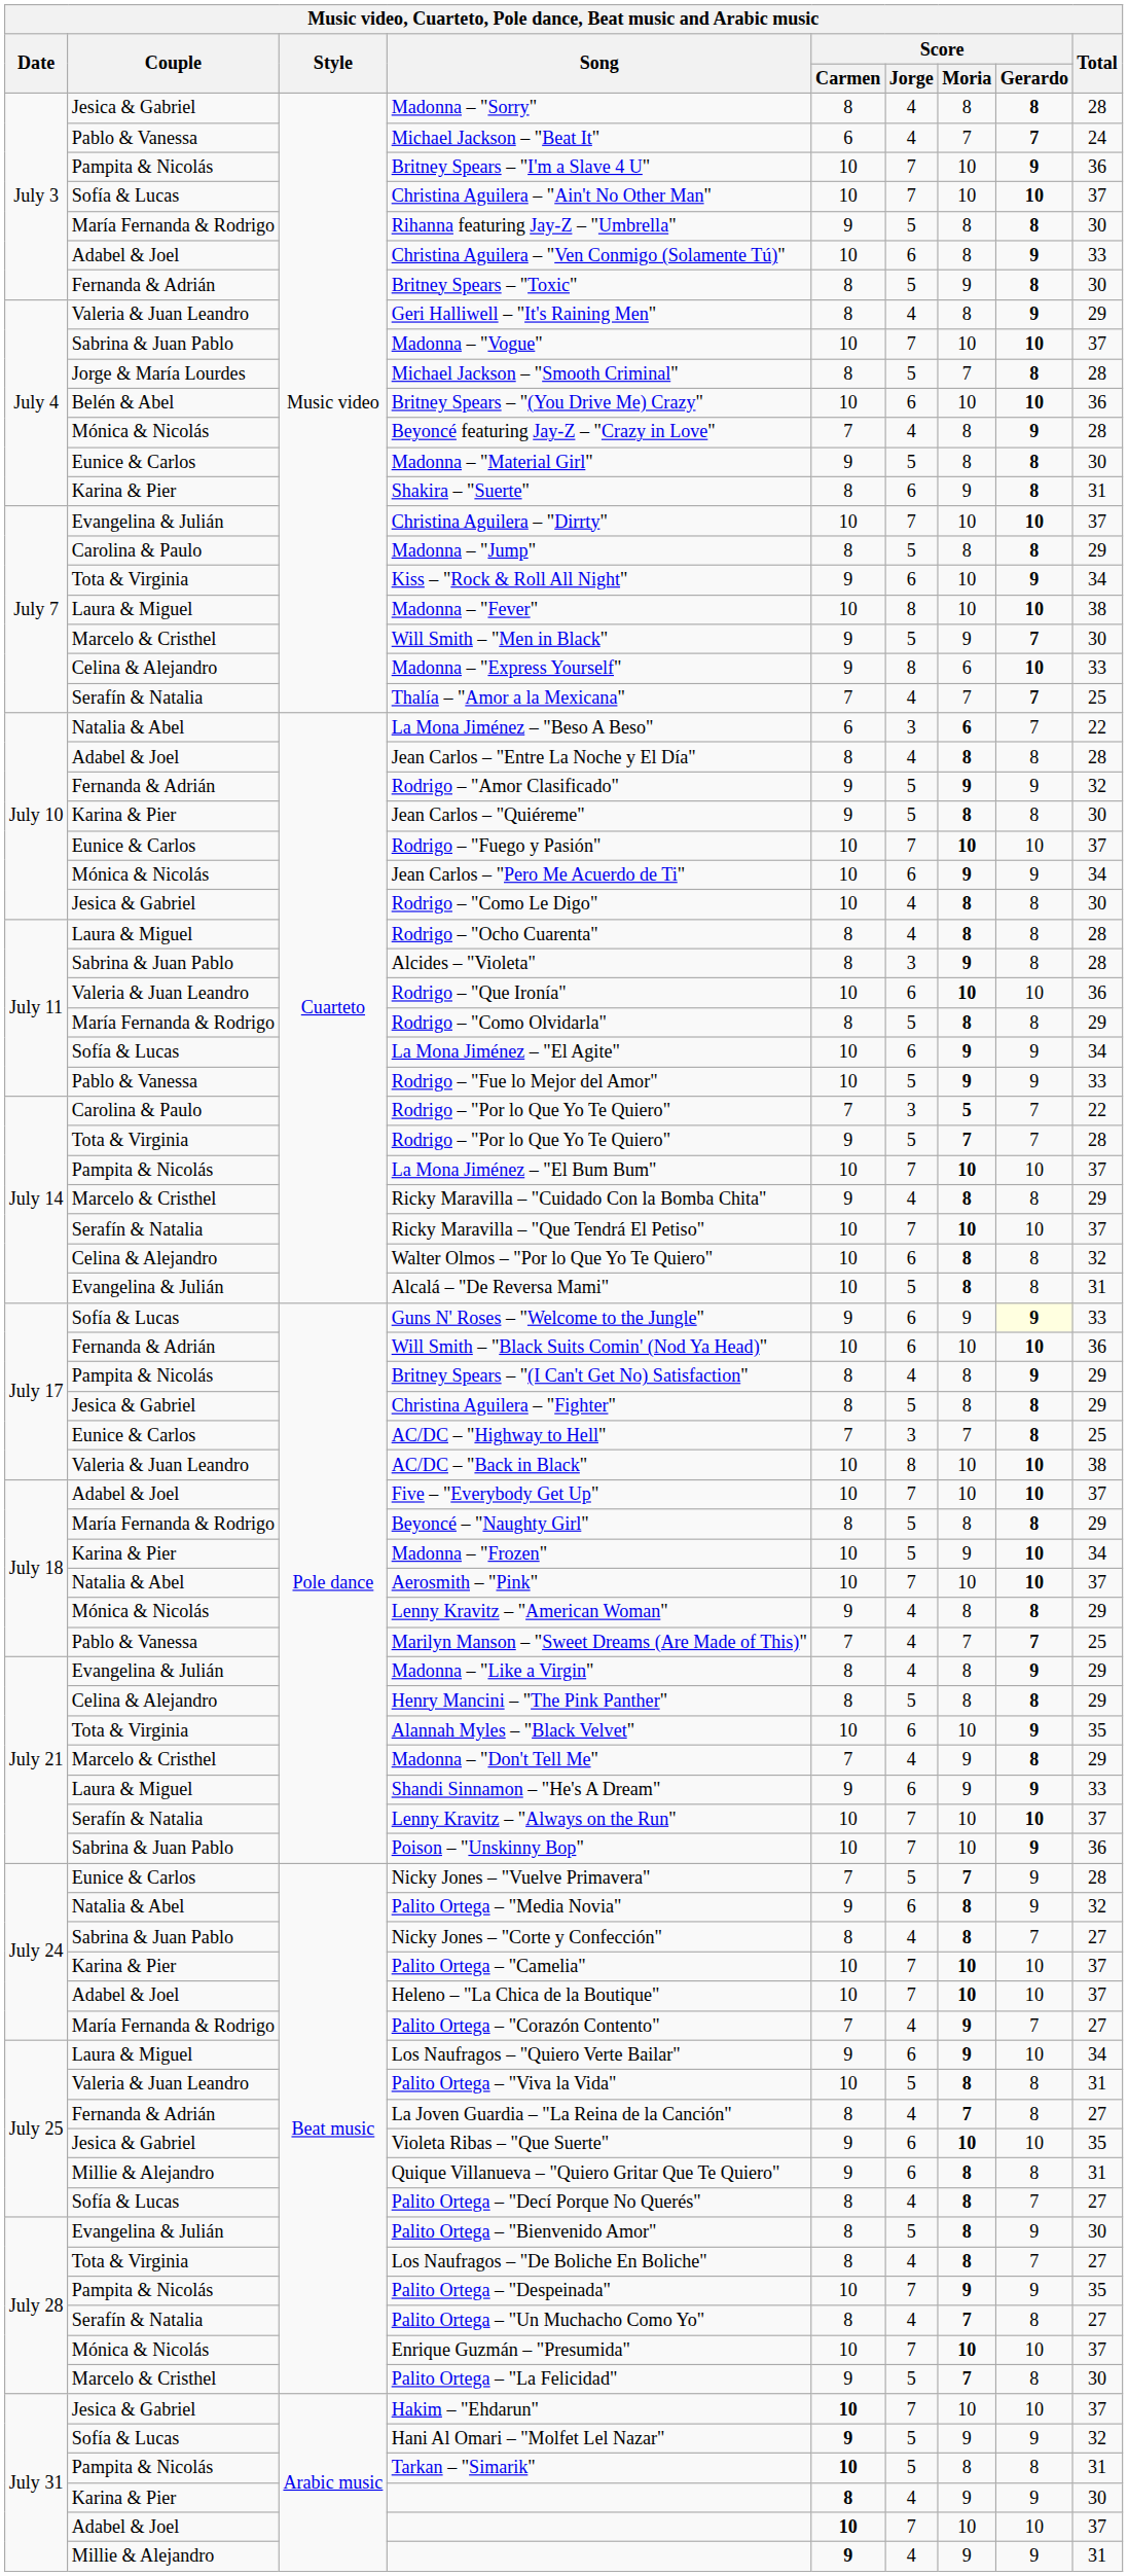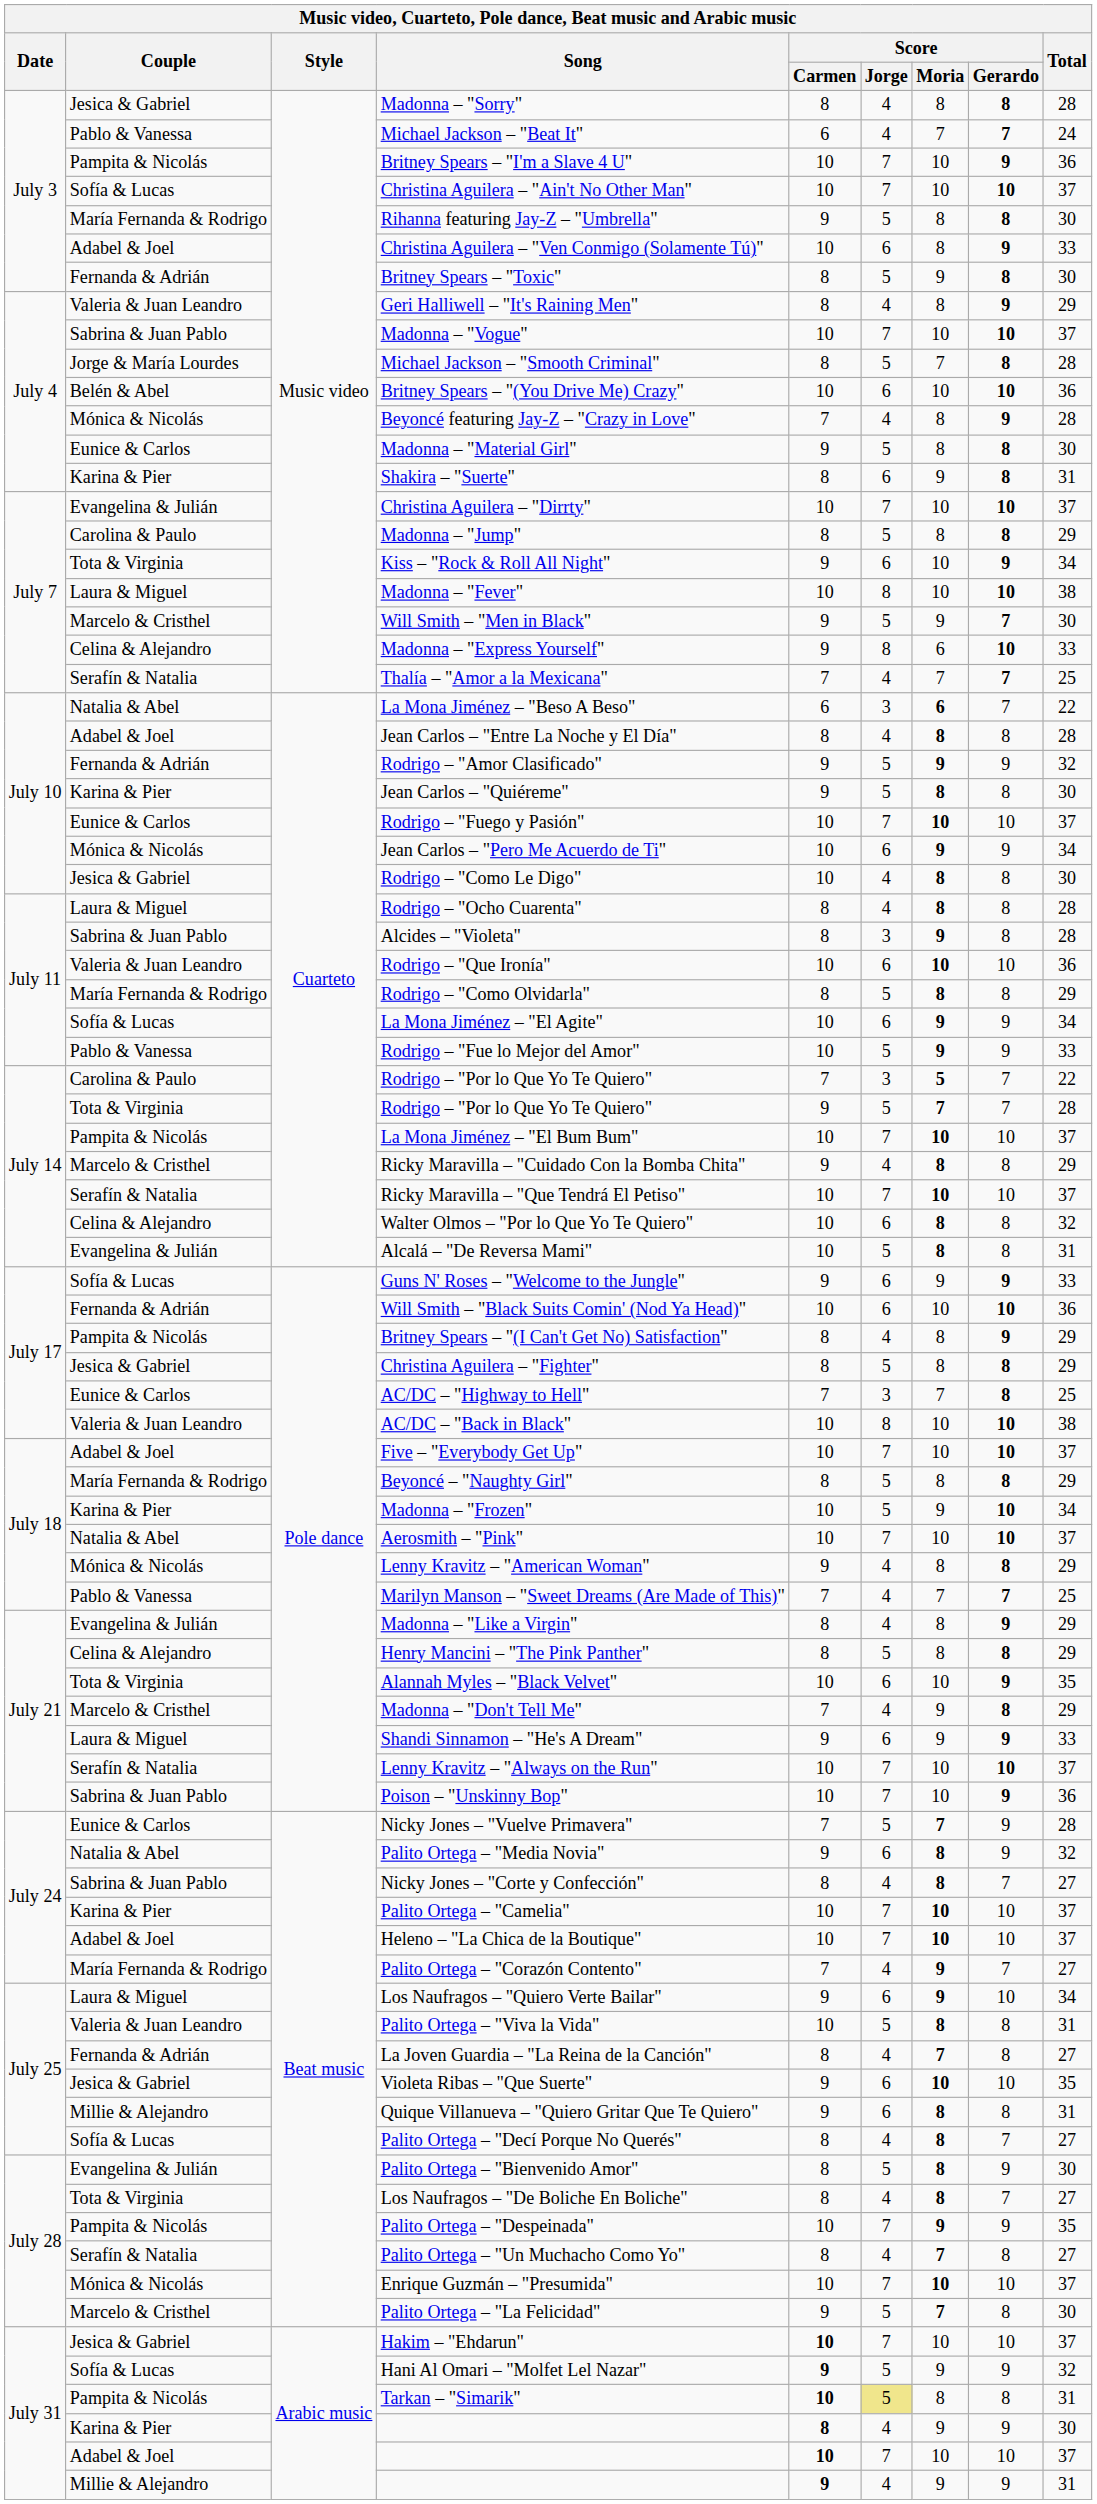Guns N' Roses – "Welcome to the Jungle" | Score / Gerardo: lightyellow background -> no background
Tarkan – "Simarik" | Score / Jorge: no background -> khaki background
